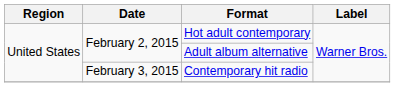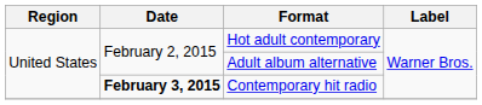Contemporary hit radio | Date: normal -> bold
